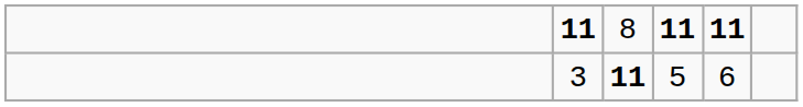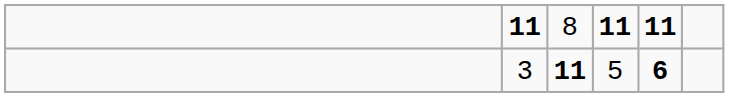row 2 | column 5: normal -> bold
